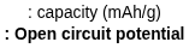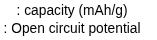row 2 | column 1: bold -> normal
